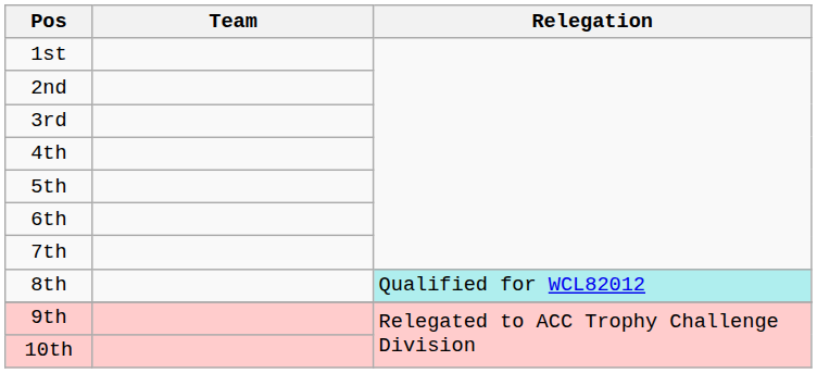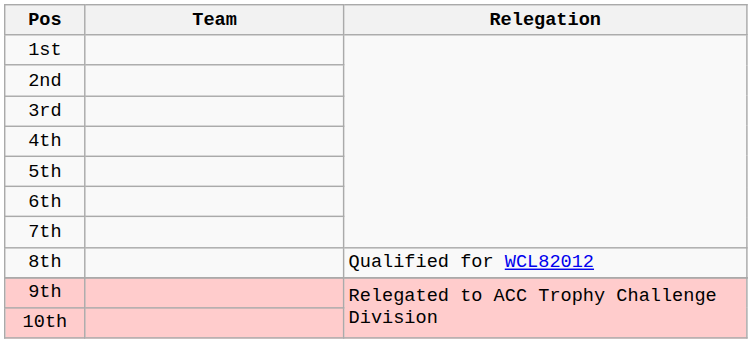8th | Relegation: paleturquoise background -> no background
